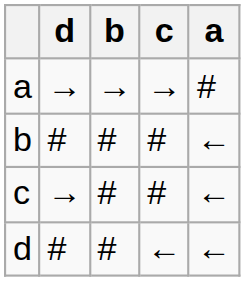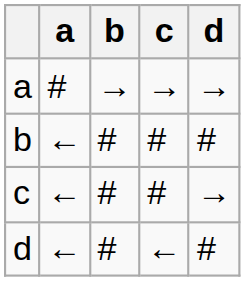columns swapped: a <-> d
